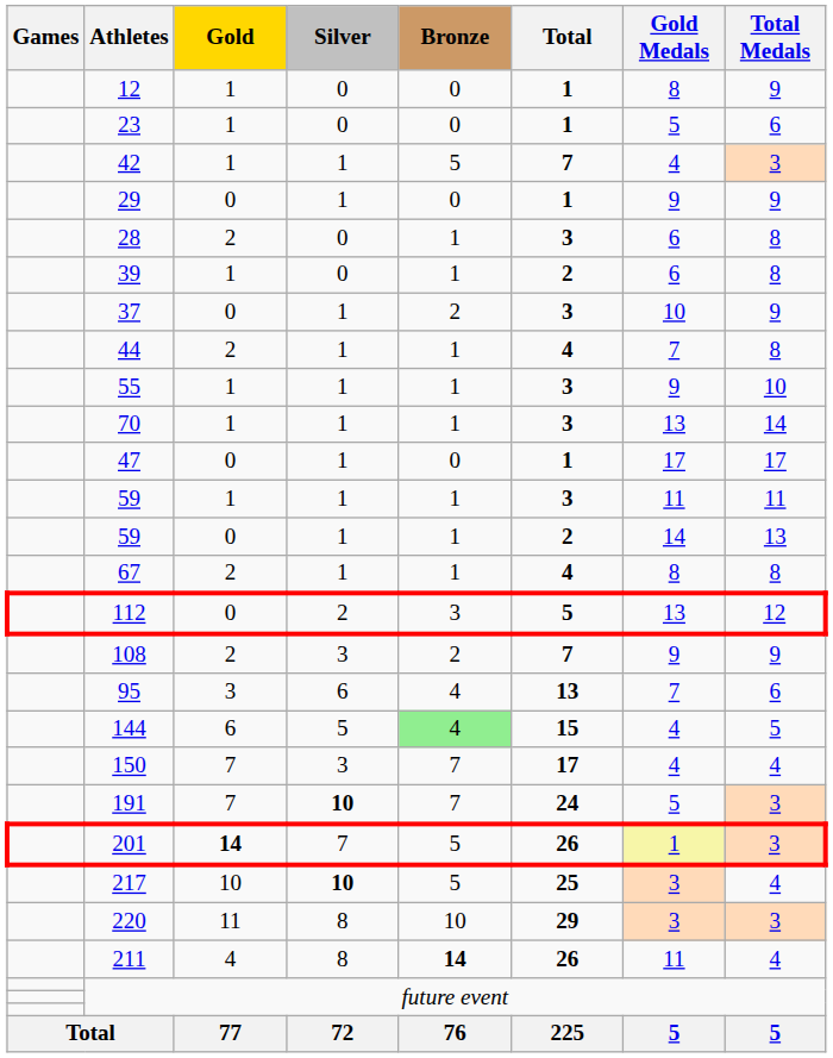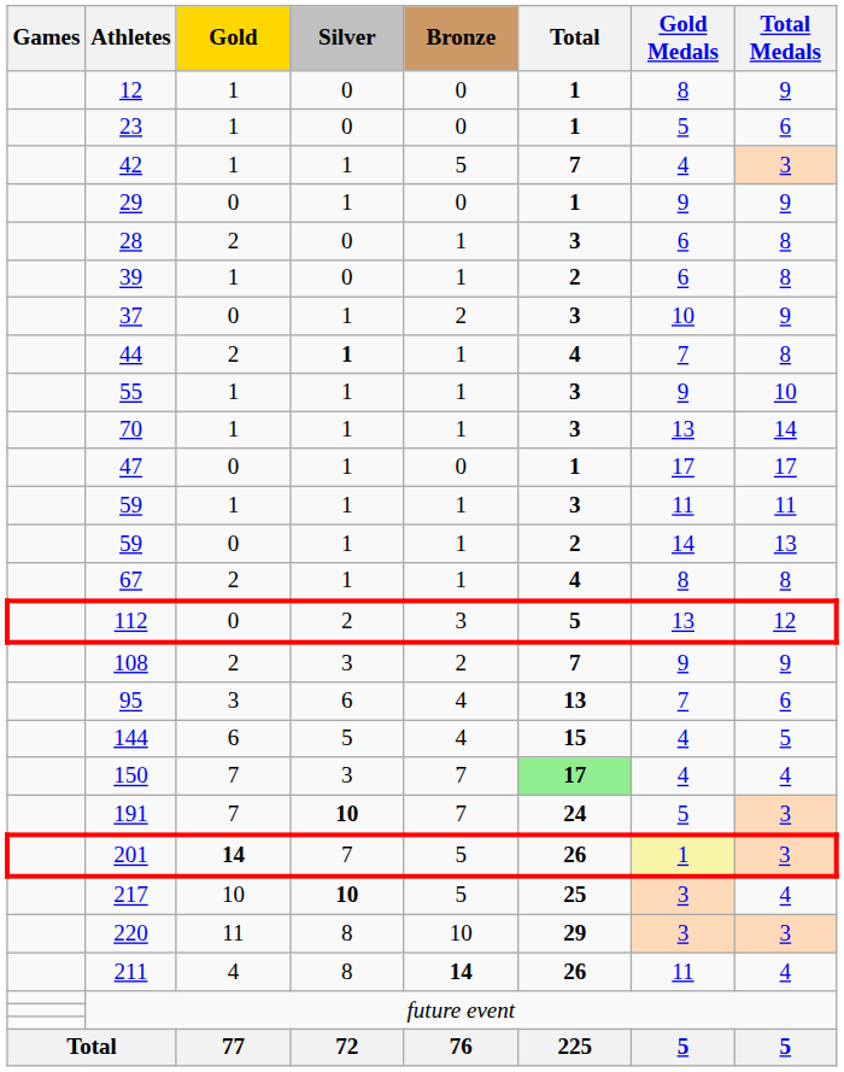44 | Silver: normal -> bold
144 | Bronze: lightgreen background -> no background
150 | Total: no background -> lightgreen background
